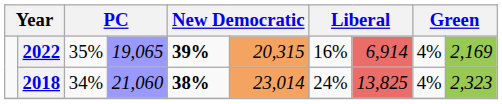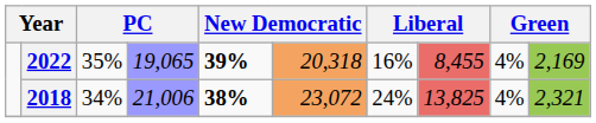2022 | column 6: 20,315 -> 20,318
2022 | column 8: 6,914 -> 8,455
2018 | column 4: 21,060 -> 21,006
2018 | column 6: 23,014 -> 23,072
2018 | column 10: 2,323 -> 2,321
